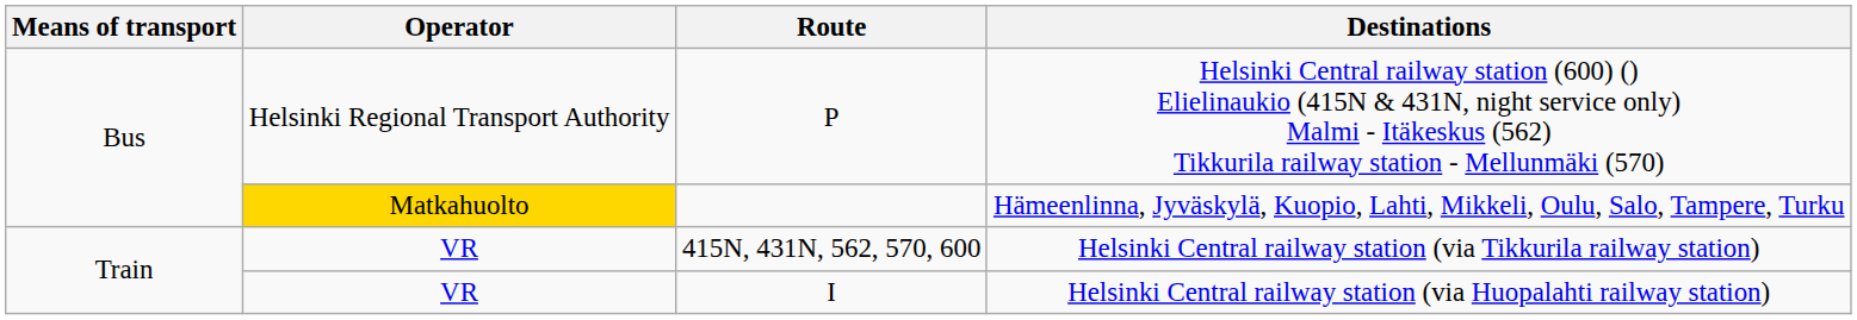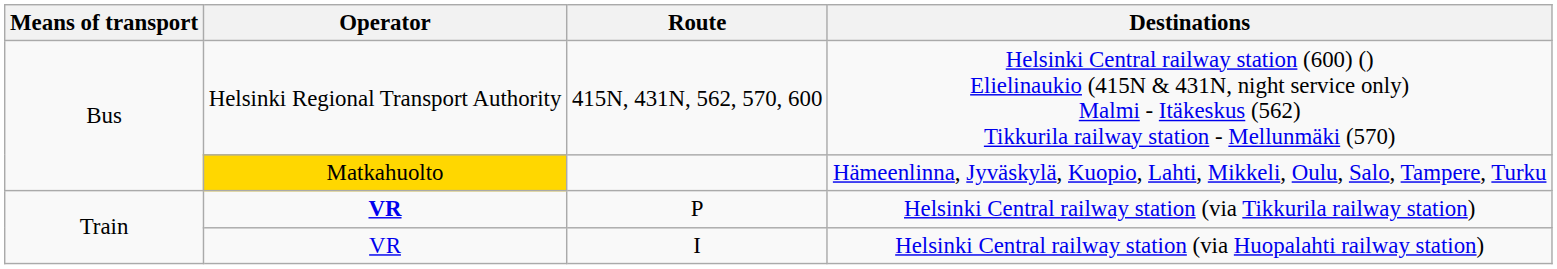row 2 | Route: P -> 415N, 431N, 562, 570, 600
row 4 | Operator: normal -> bold
row 4 | Route: 415N, 431N, 562, 570, 600 -> P
